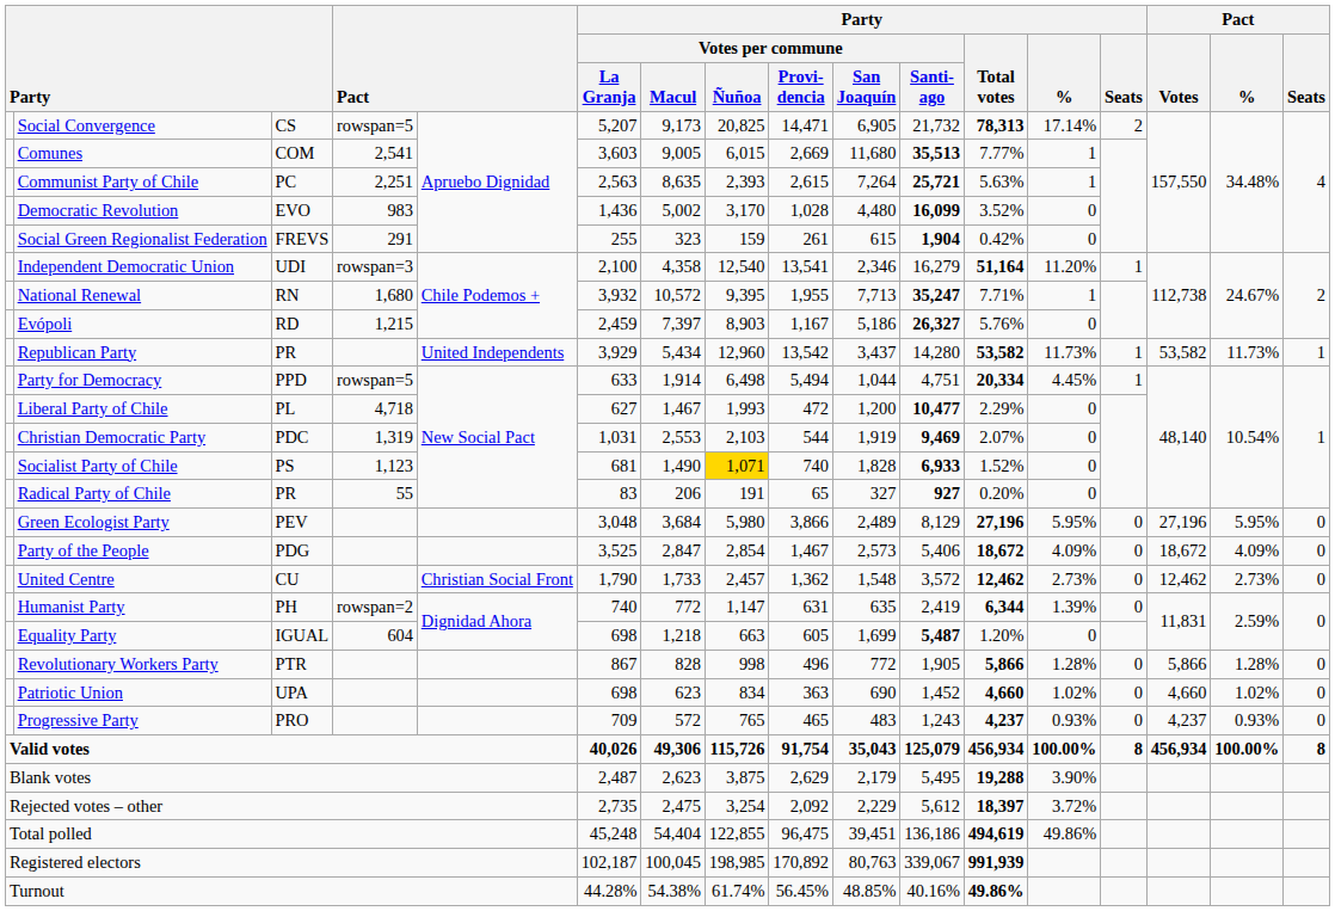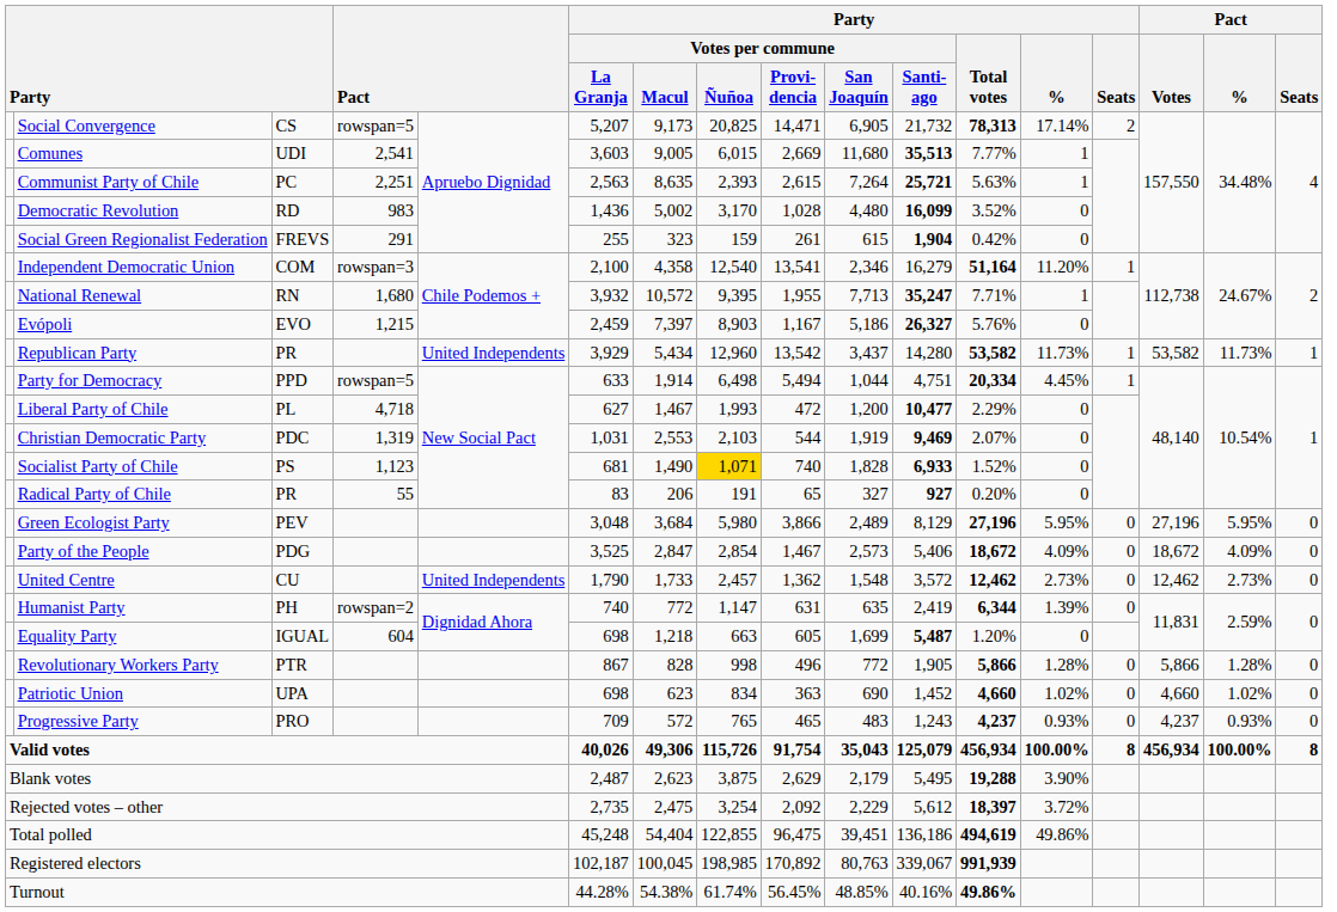Comunes | column 3: COM -> UDI
Democratic Revolution | column 3: EVO -> RD
Independent Democratic Union | column 3: UDI -> COM
Evópoli | column 3: RD -> EVO
United Centre | column 5: Christian Social Front -> United Independents
